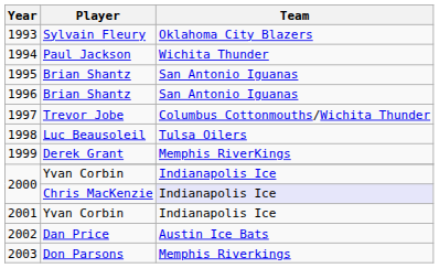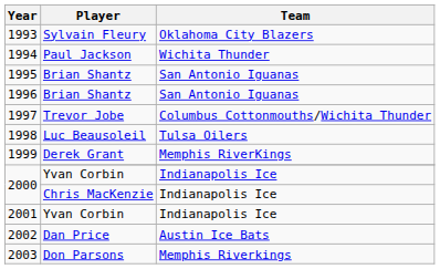2000 / Chris MacKenzie | Team: lavender background -> no background
